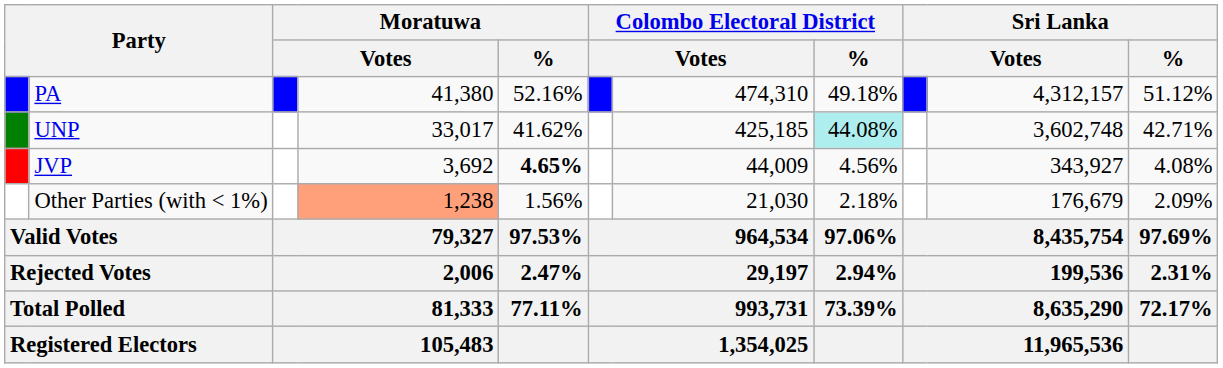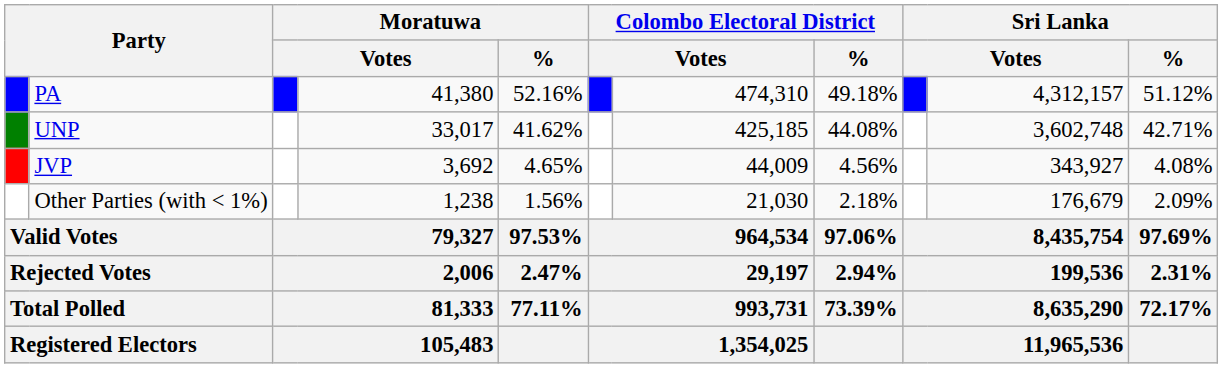UNP | Colombo Electoral District / %: paleturquoise background -> no background
JVP | Moratuwa / %: bold -> normal
Other Parties (with < 1%) | column 4: lightsalmon background -> no background
